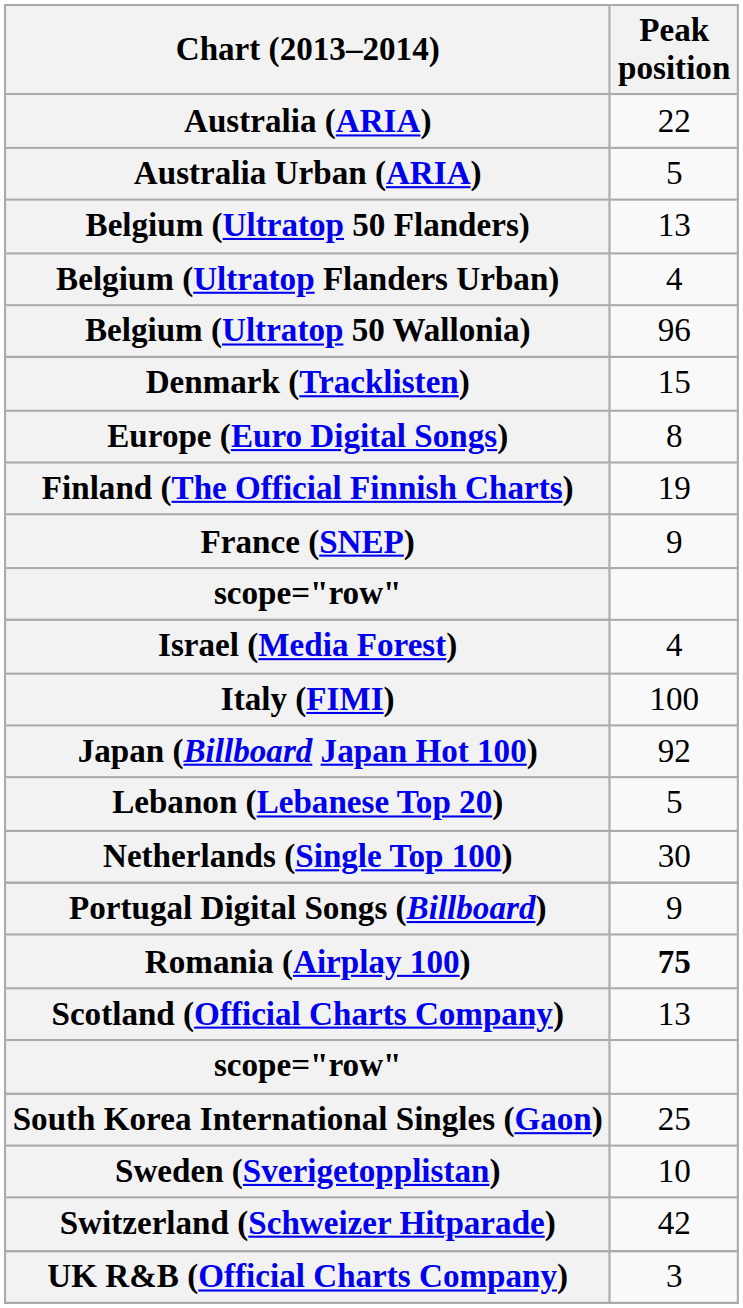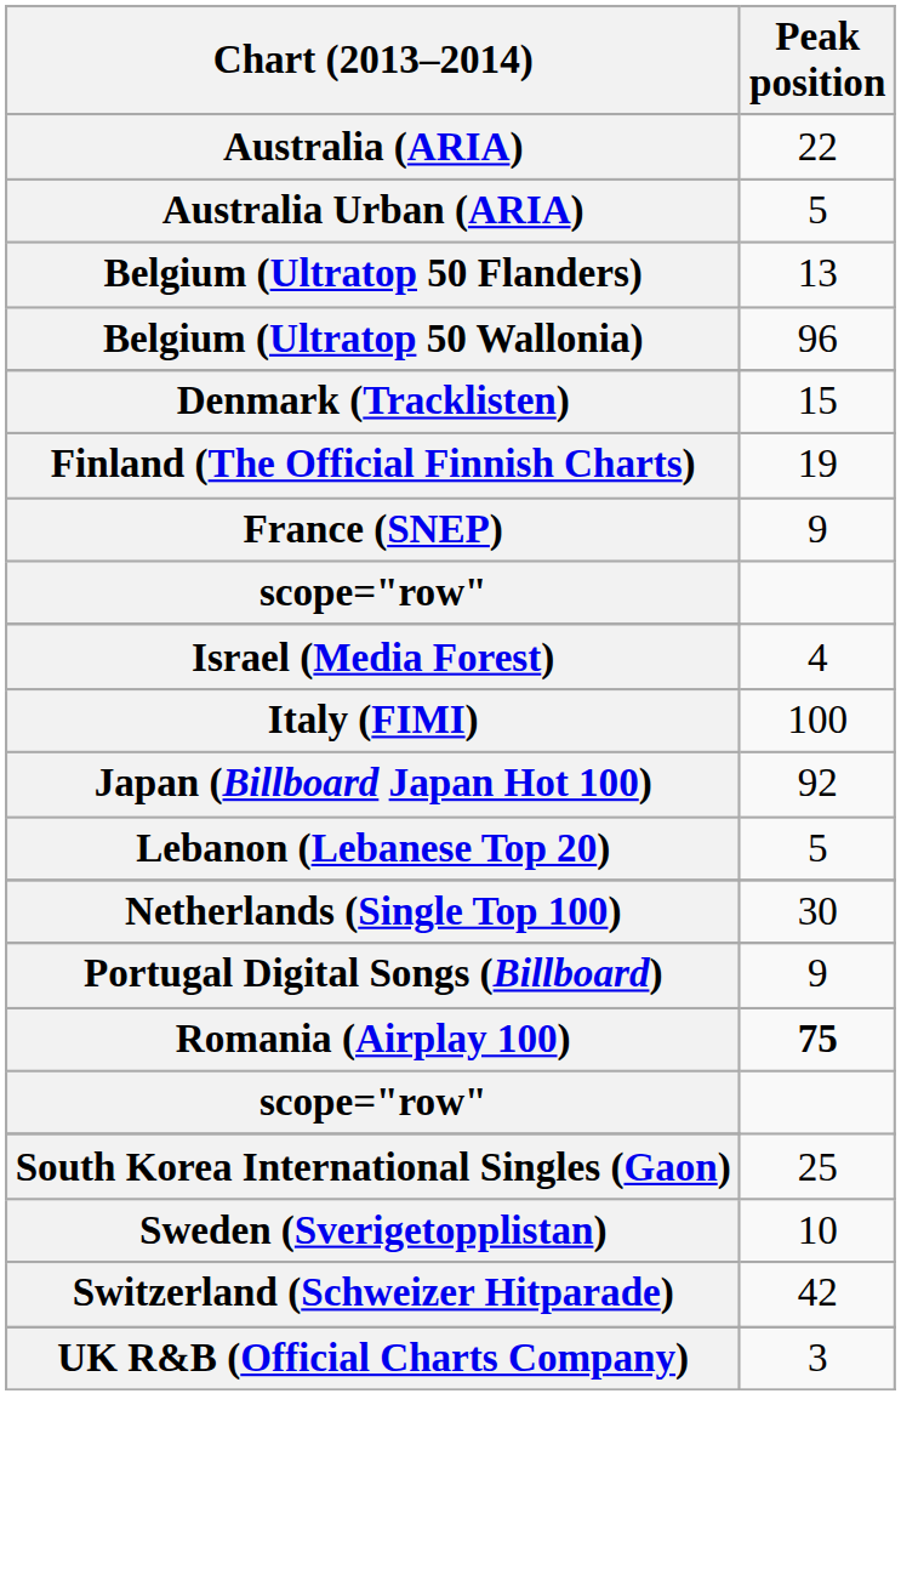- row: Belgium (Ultratop Flanders Urban) | 4
- row: Europe (Euro Digital Songs) | 8
- row: Scotland (Official Charts Company) | 13
